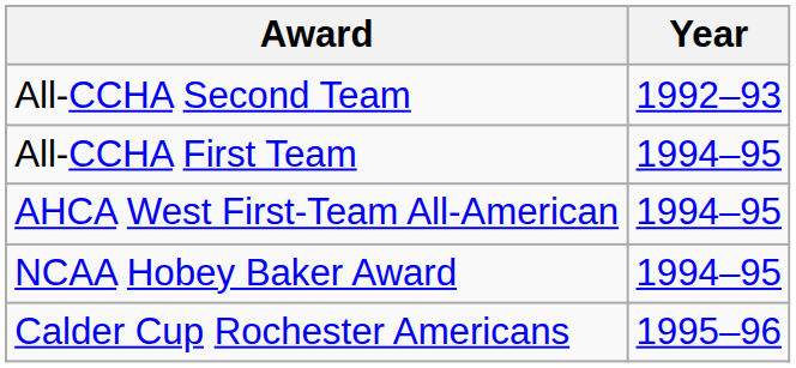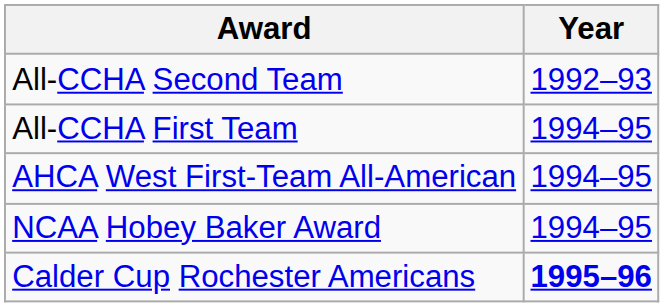Calder Cup Rochester Americans | Year: normal -> bold
